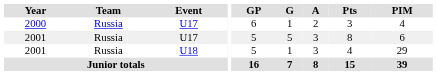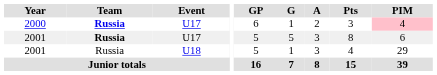2000 | Team: normal -> bold
2000 | PIM: no background -> pink background
2001 / U17 | Team: normal -> bold
